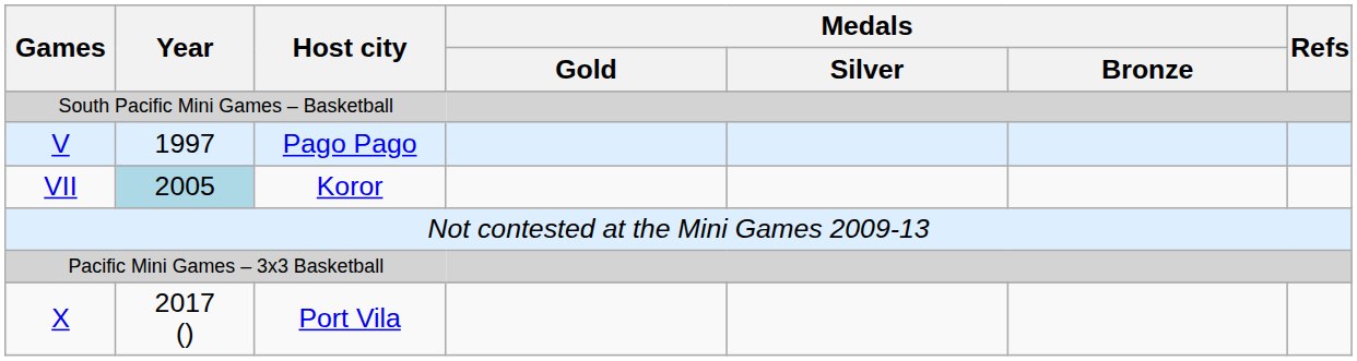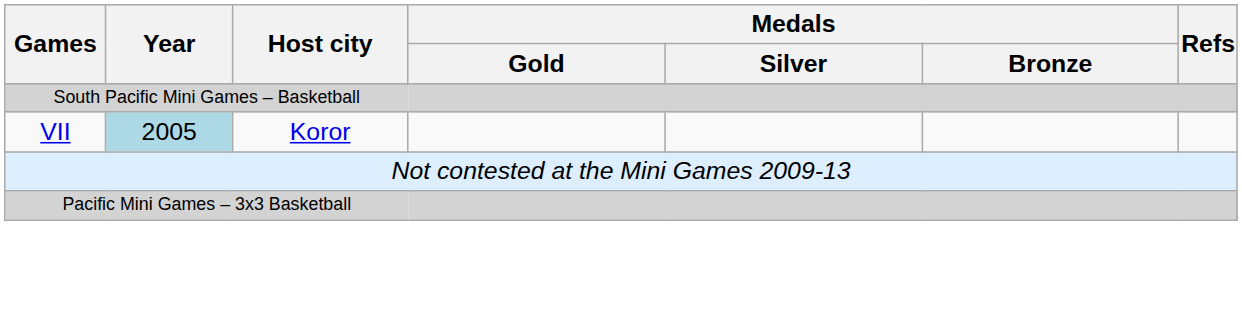- row: V | 1997 | Pago Pago
- row: X | 2017 () | Port Vila
